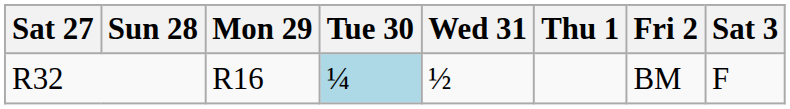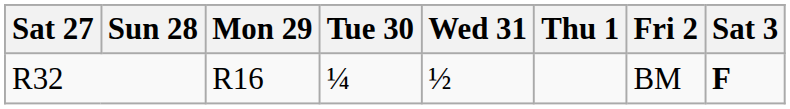R32 | Tue 30: lightblue background -> no background
R32 | Sat 3: normal -> bold
